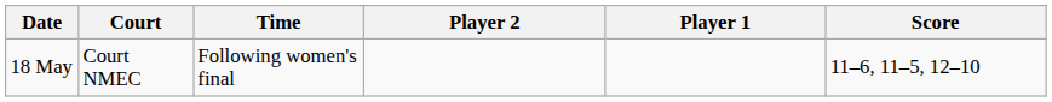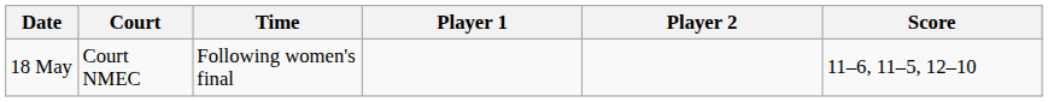columns swapped: Player 1 <-> Player 2
